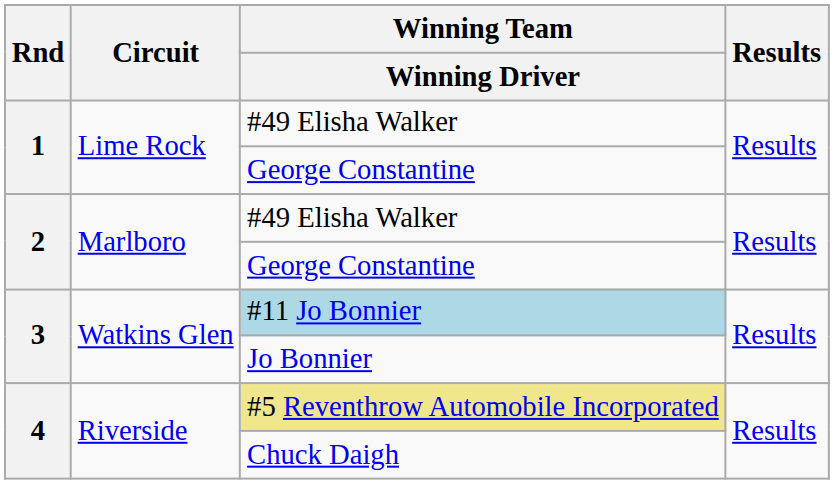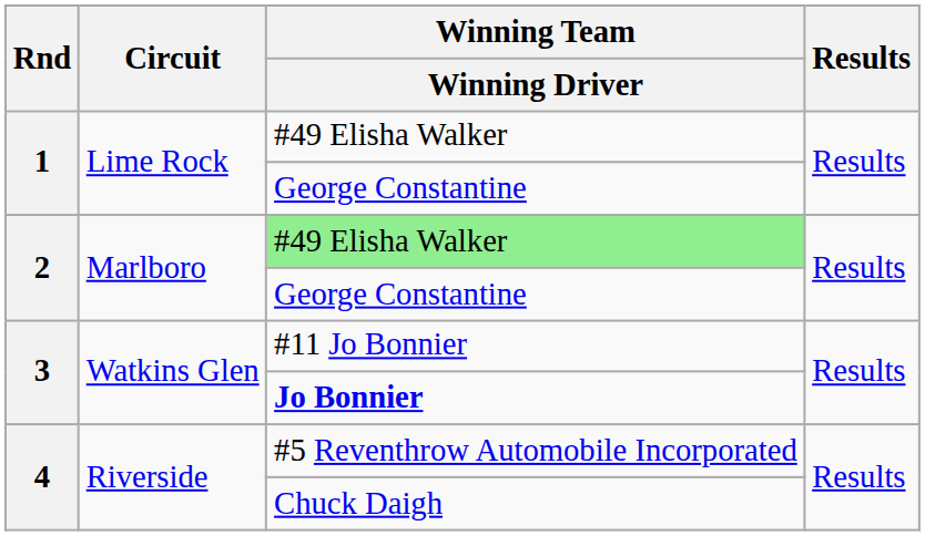2 / #49 Elisha Walker | Winning Team / Winning Driver: no background -> lightgreen background
#11 Jo Bonnier | Winning Team / Winning Driver: lightblue background -> no background
Jo Bonnier | Winning Team / Winning Driver: normal -> bold
#5 Reventhrow Automobile Incorporated | Winning Team / Winning Driver: khaki background -> no background
